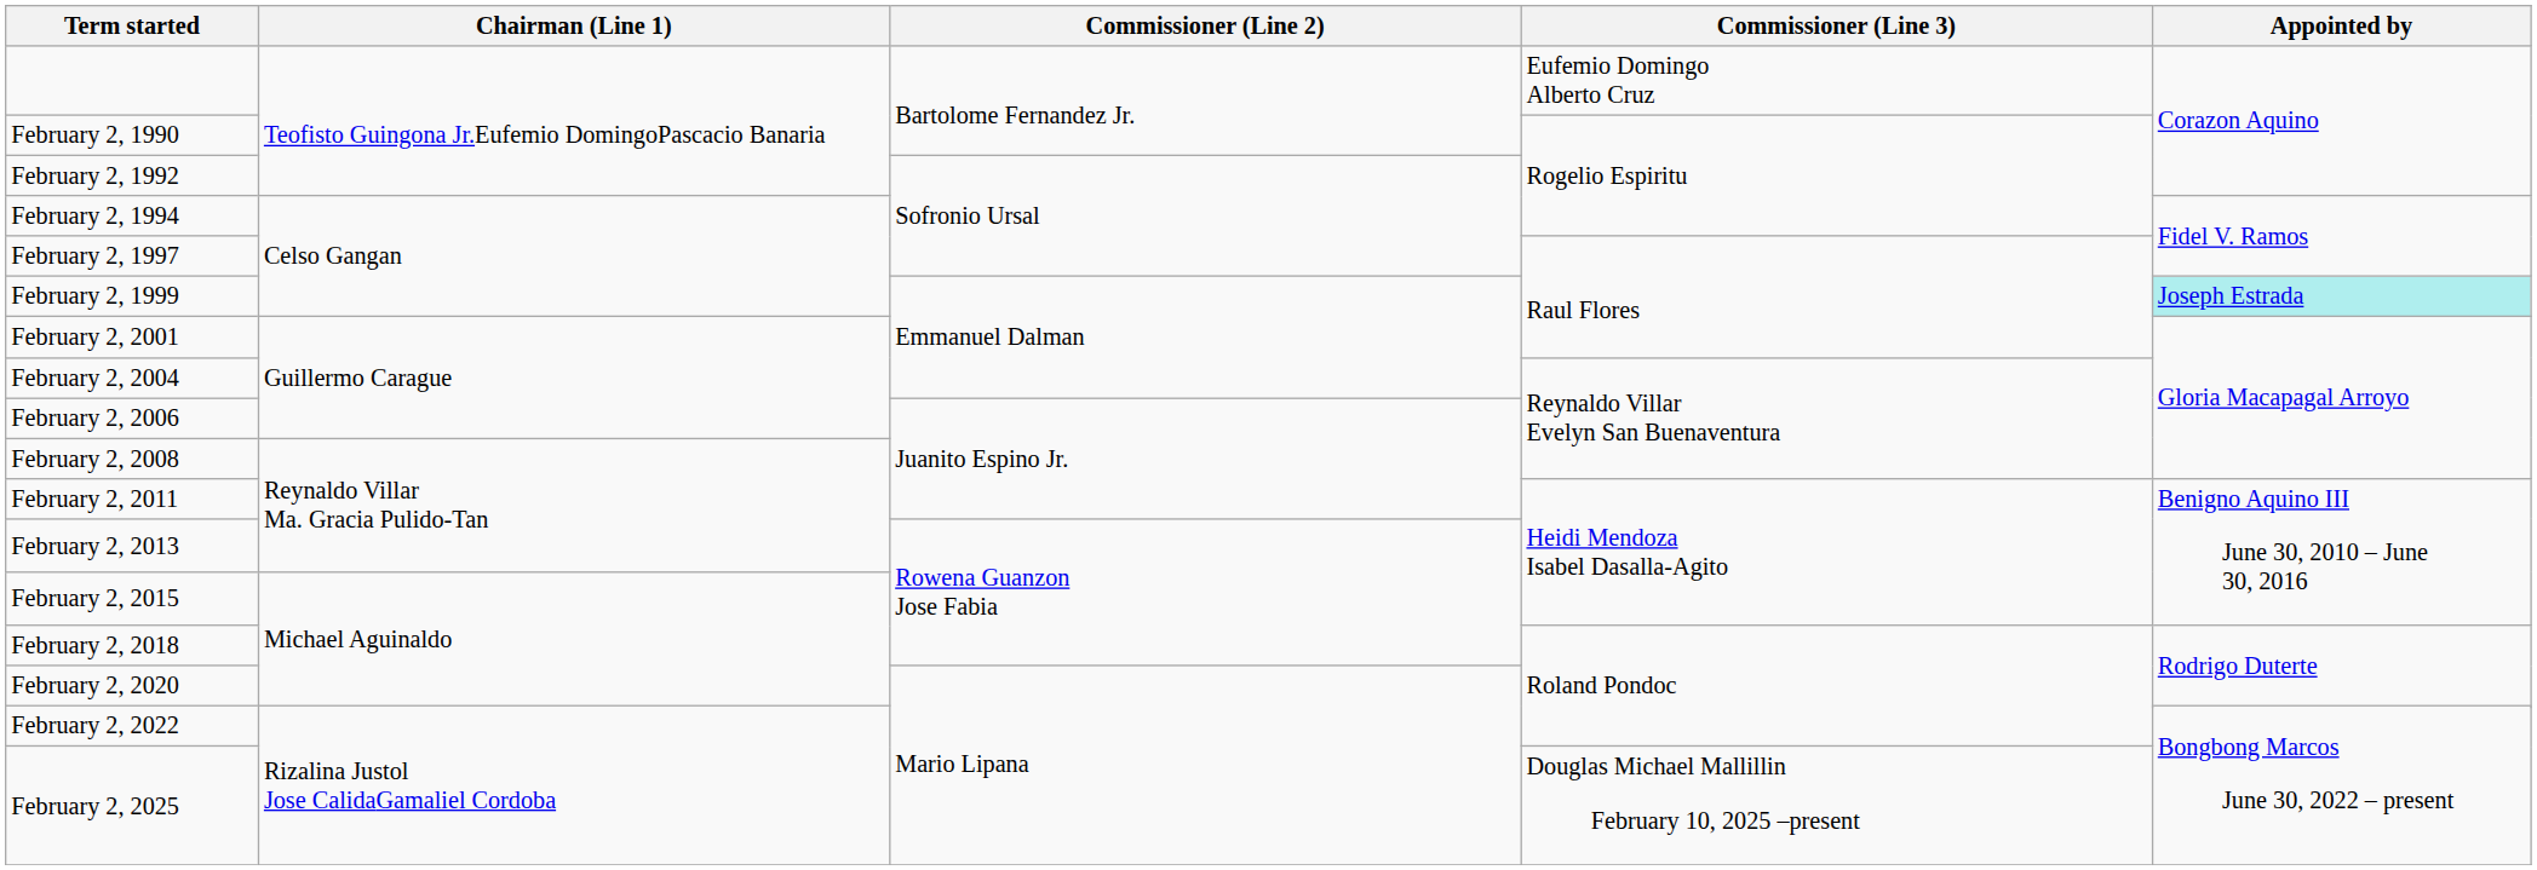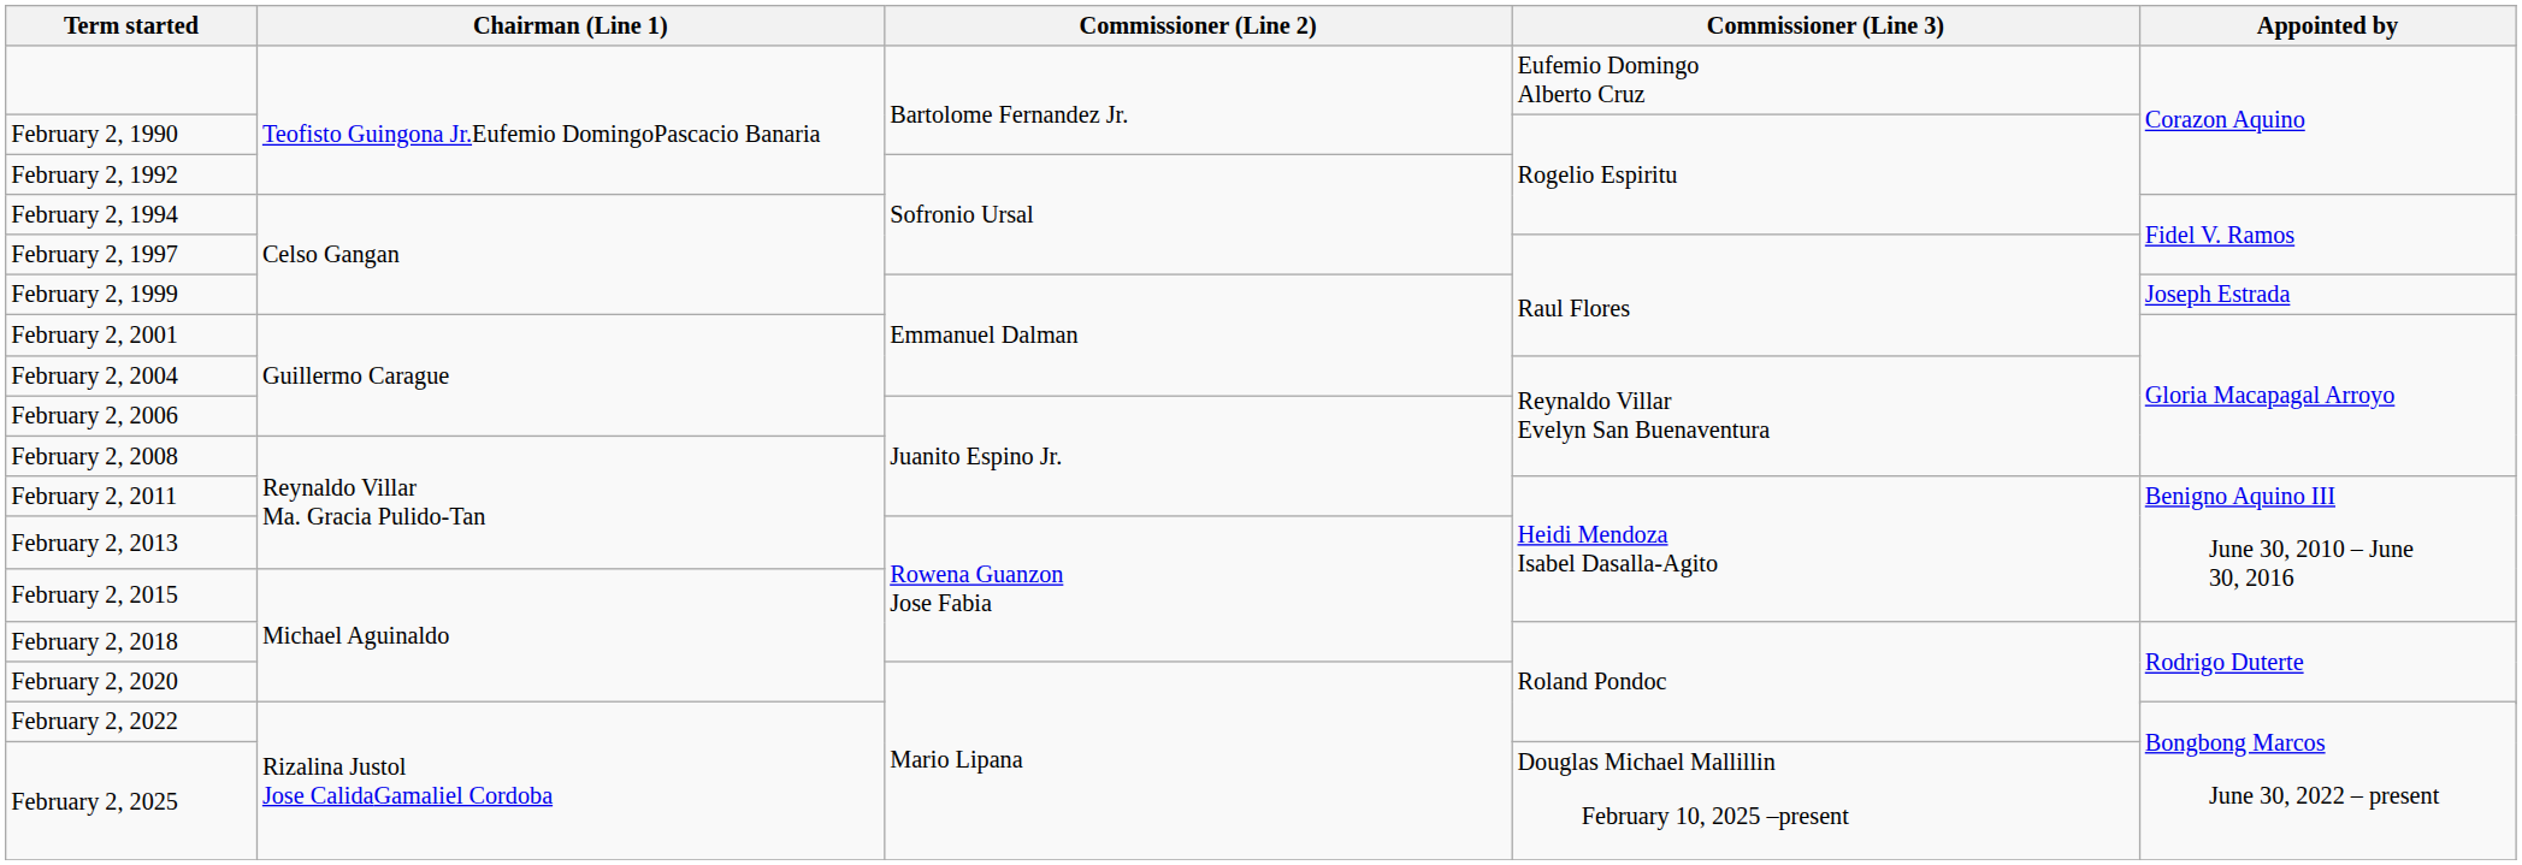February 2, 1999 | Appointed by: paleturquoise background -> no background
